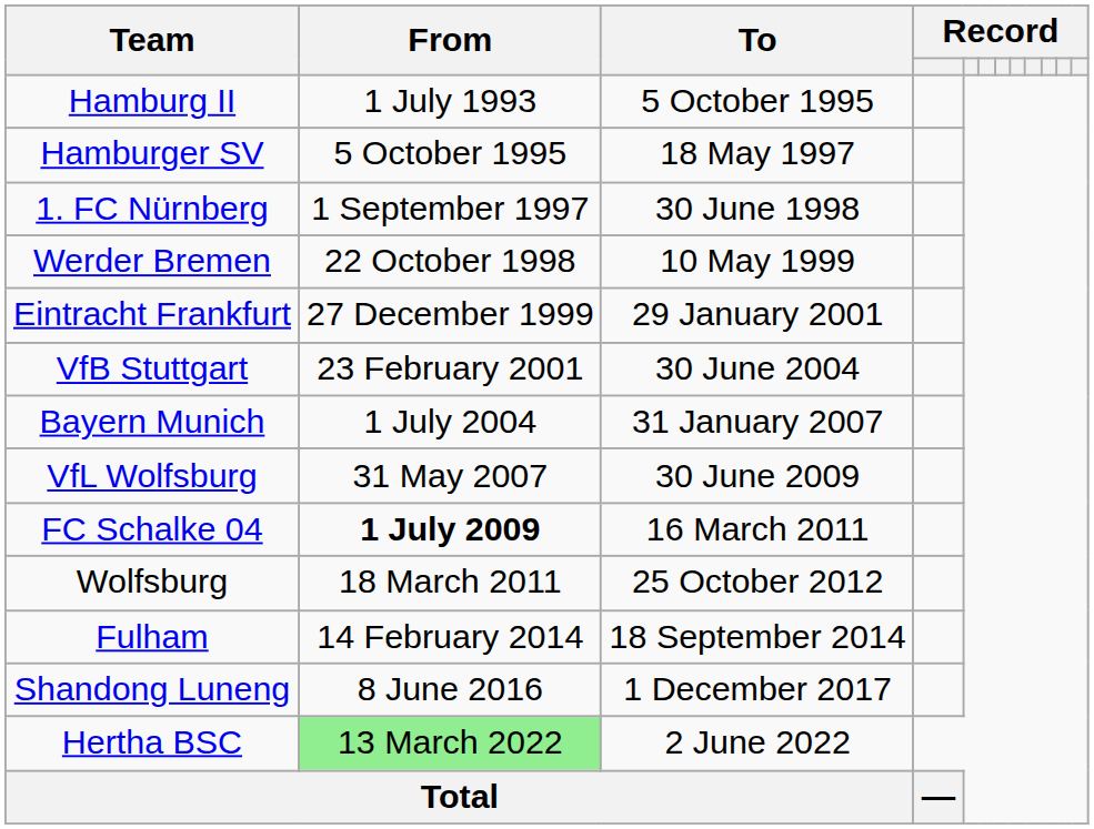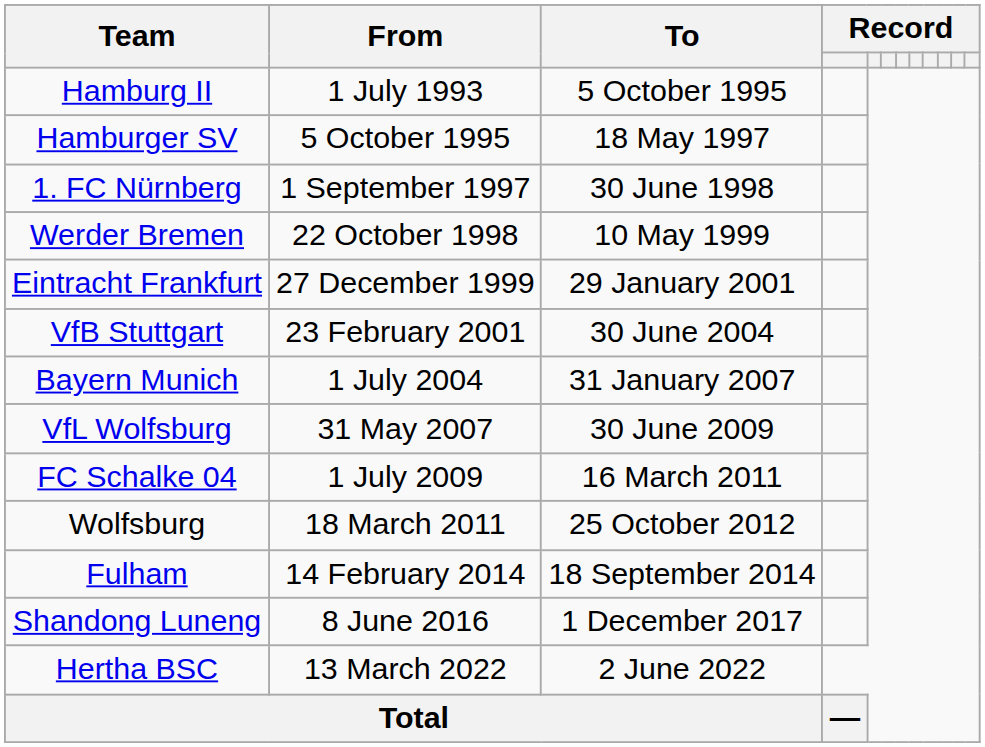FC Schalke 04 | From: bold -> normal
Hertha BSC | From: lightgreen background -> no background
